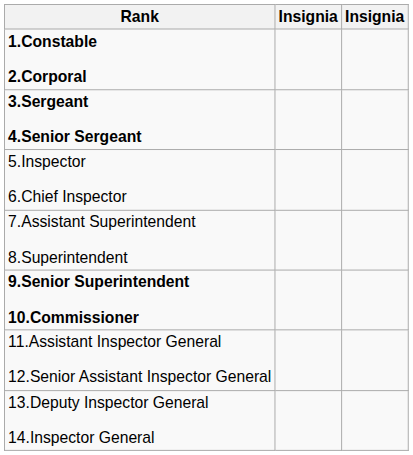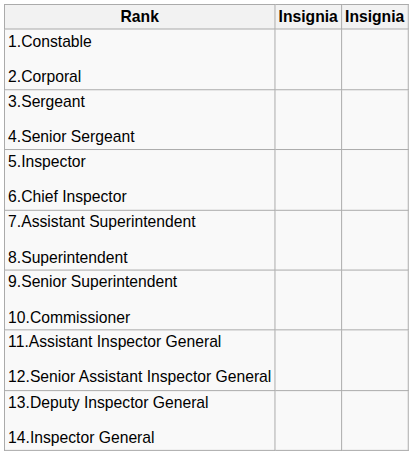1.Constable 2.Corporal | Rank: bold -> normal
3.Sergeant 4.Senior Sergeant | Rank: bold -> normal
9.Senior Superintendent 10.Commissioner | Rank: bold -> normal
